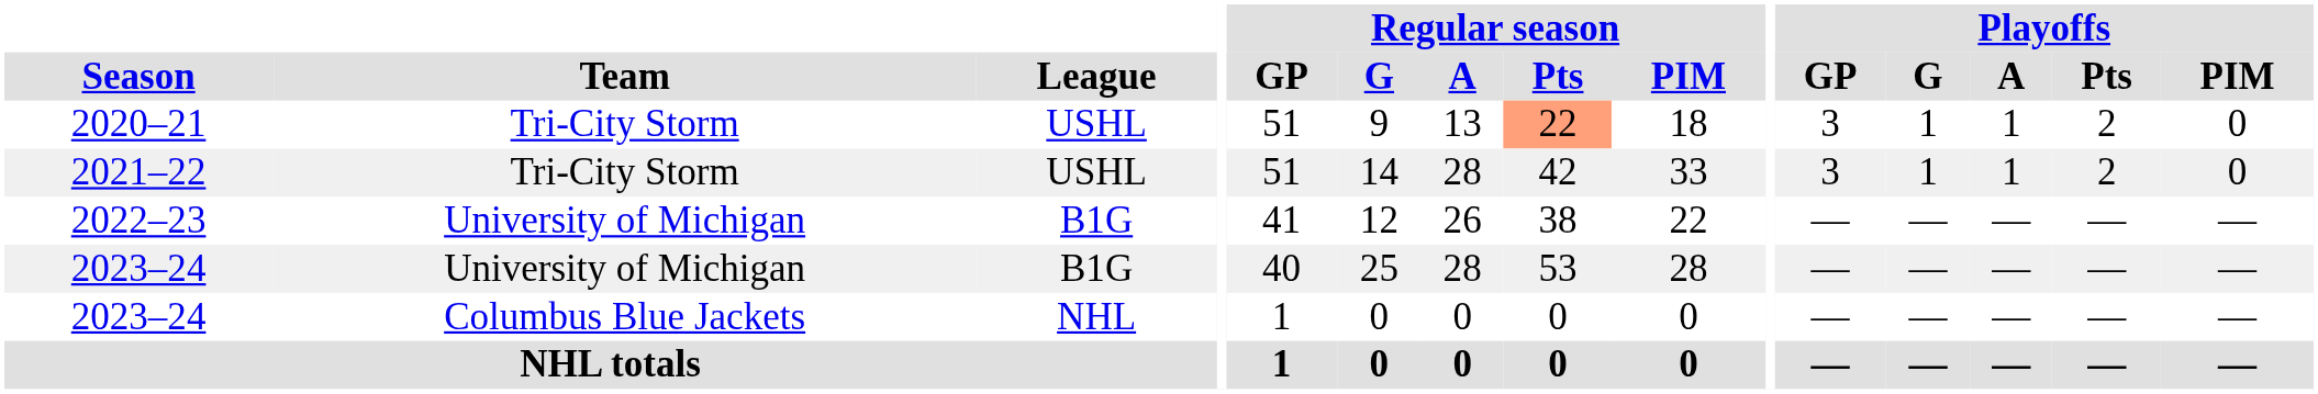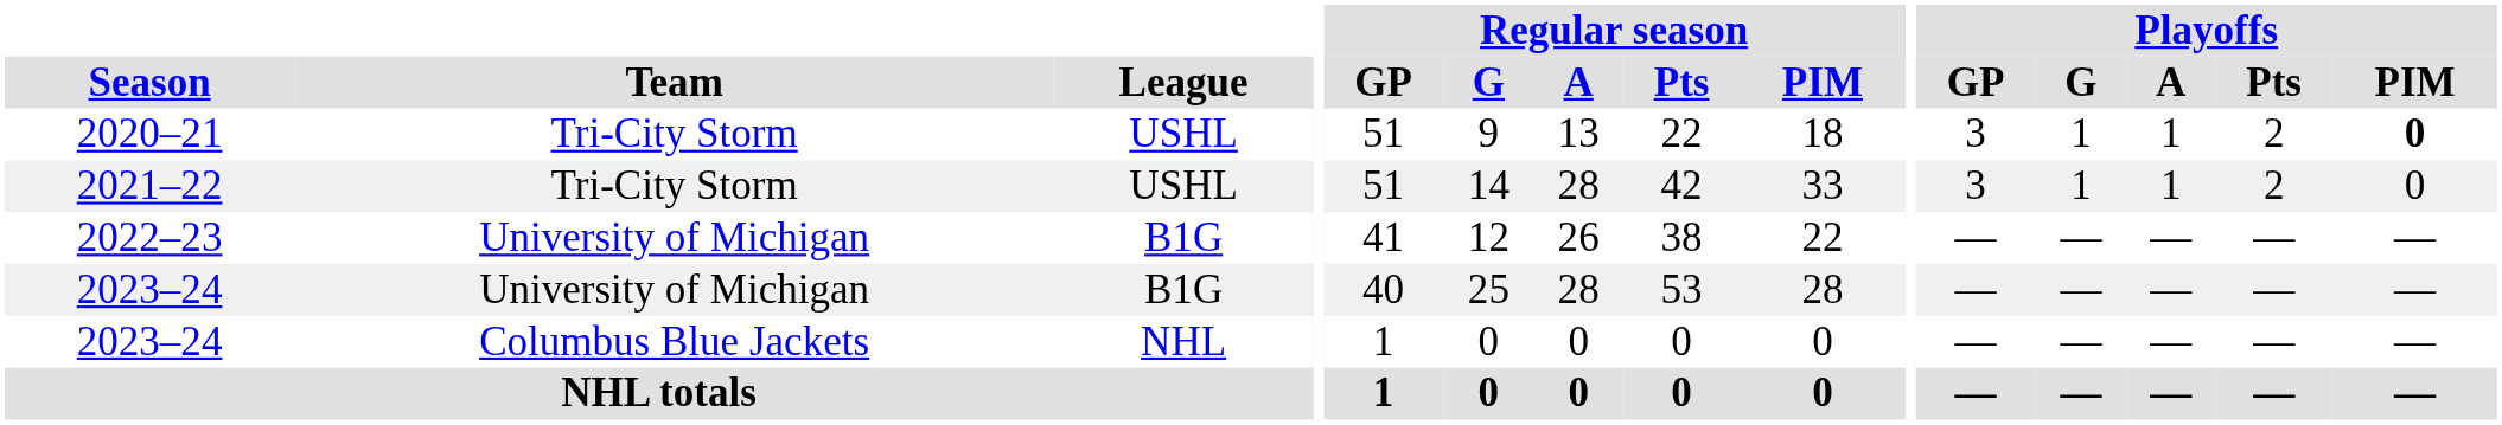2020–21 | Regular season / Pts: lightsalmon background -> no background
2020–21 | Playoffs / PIM: normal -> bold
